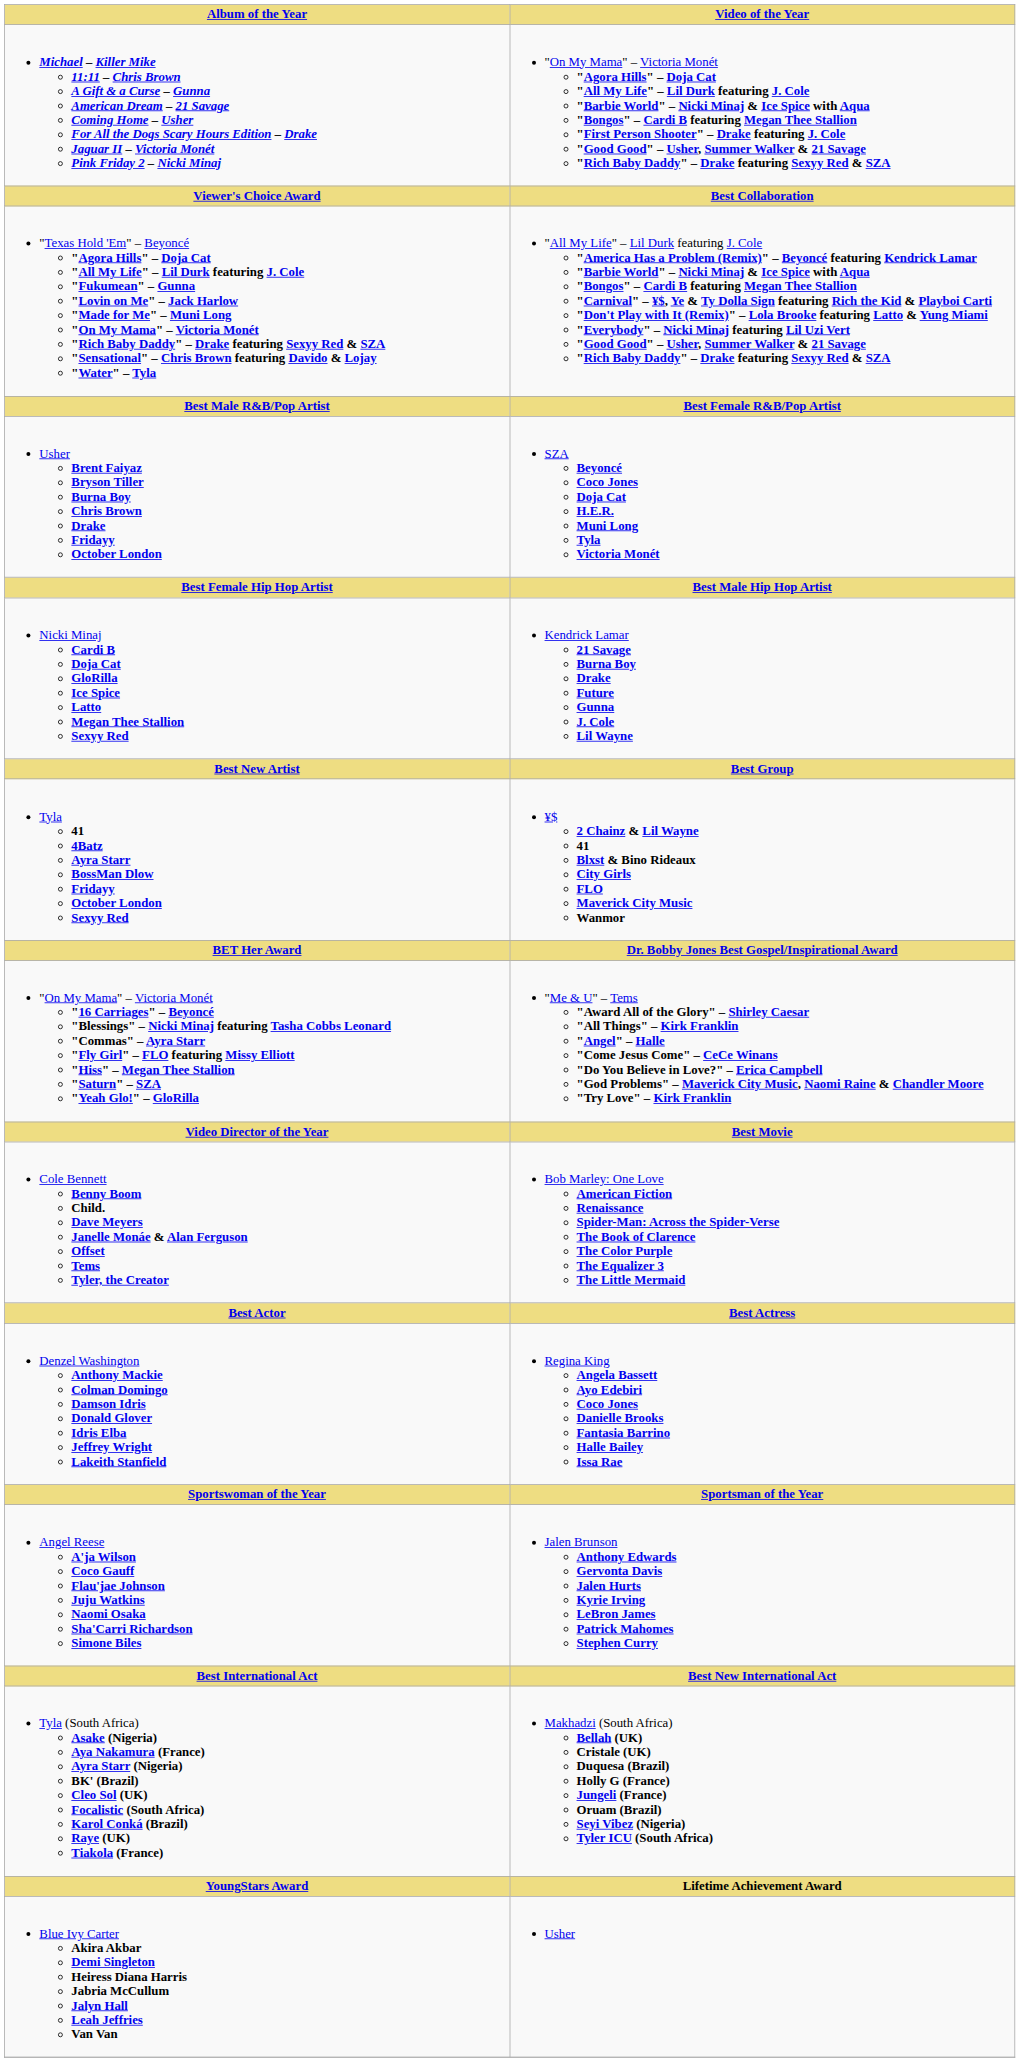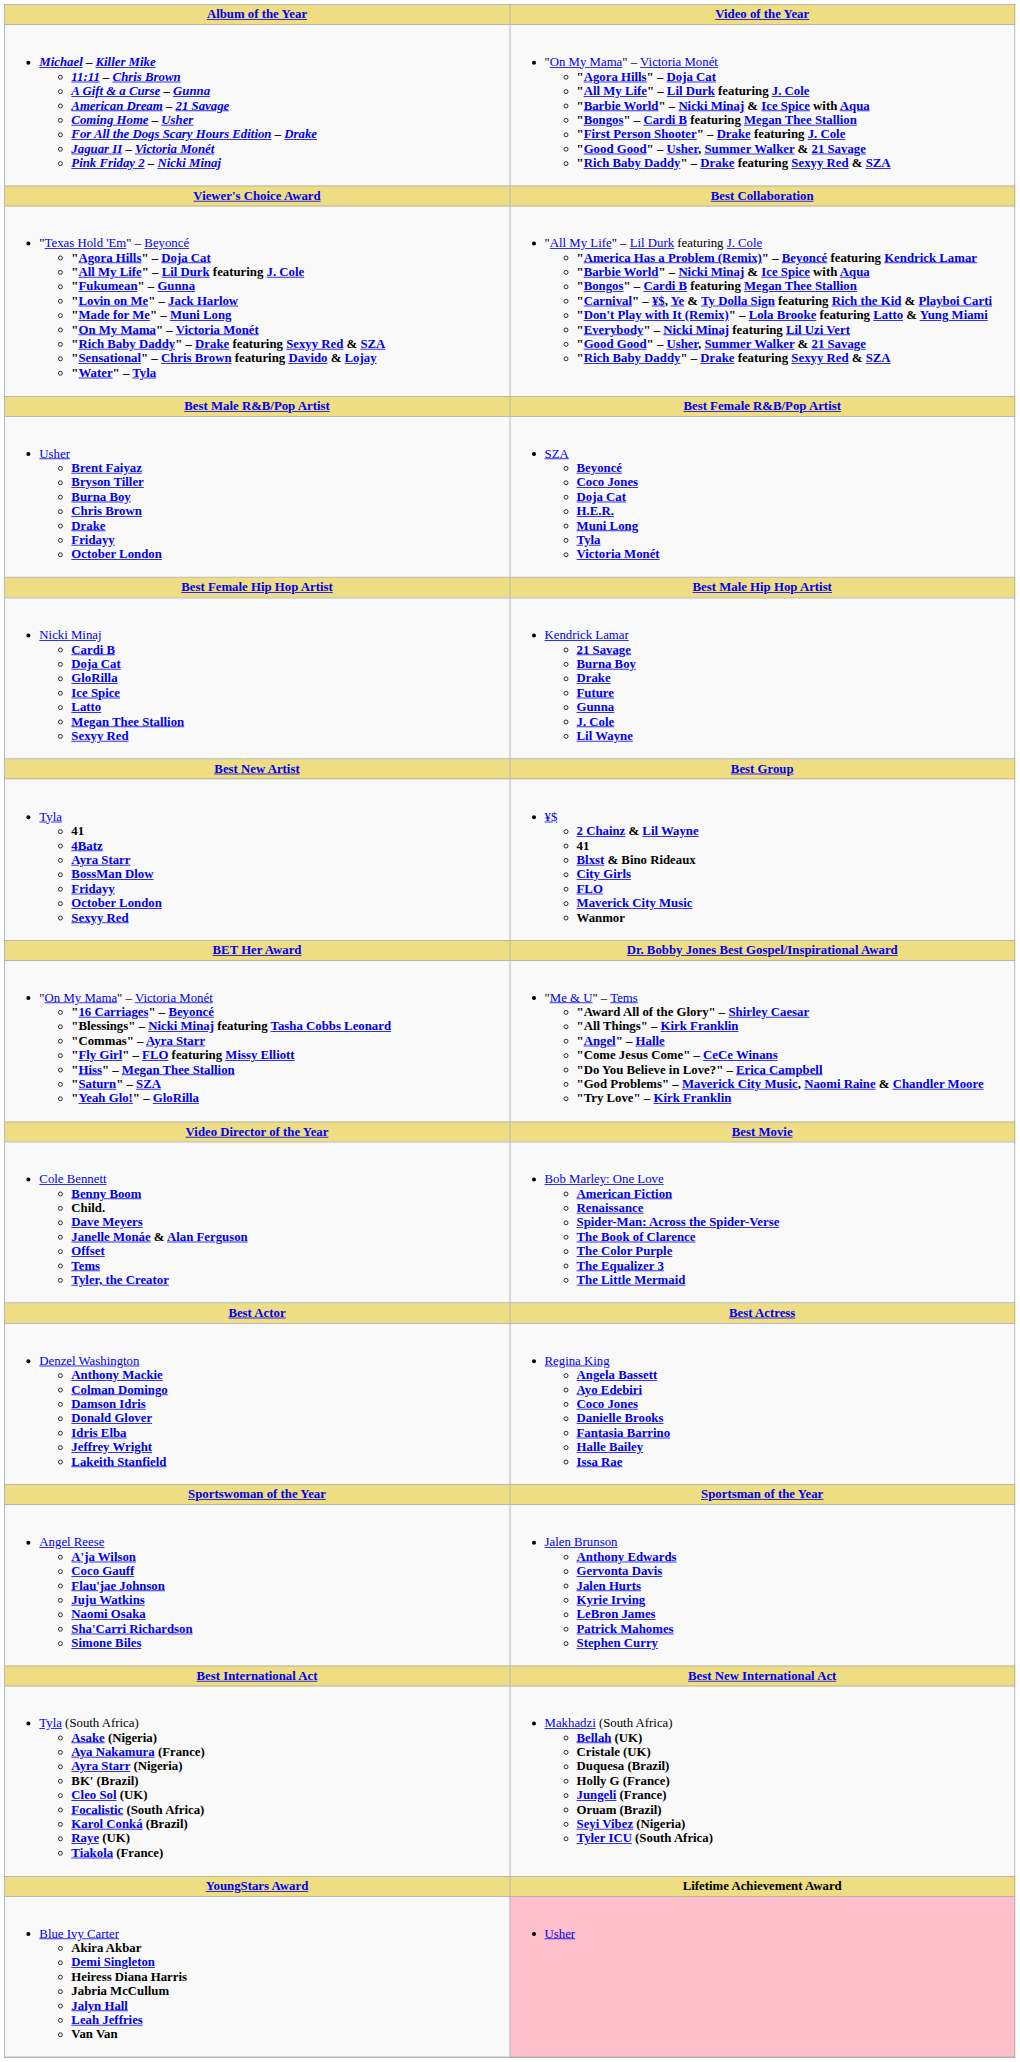row 22 | Video of the Year: no background -> pink background
